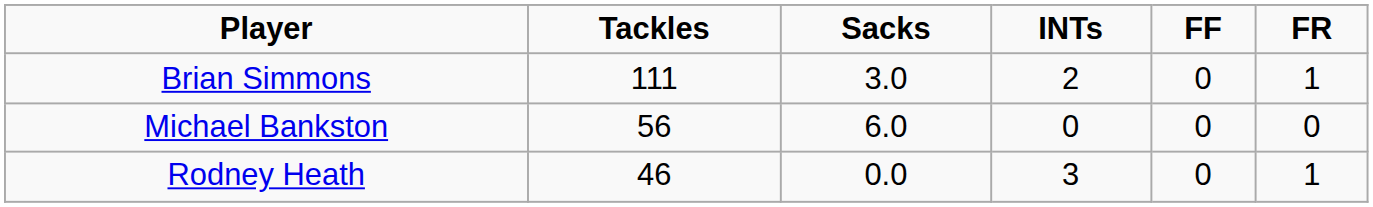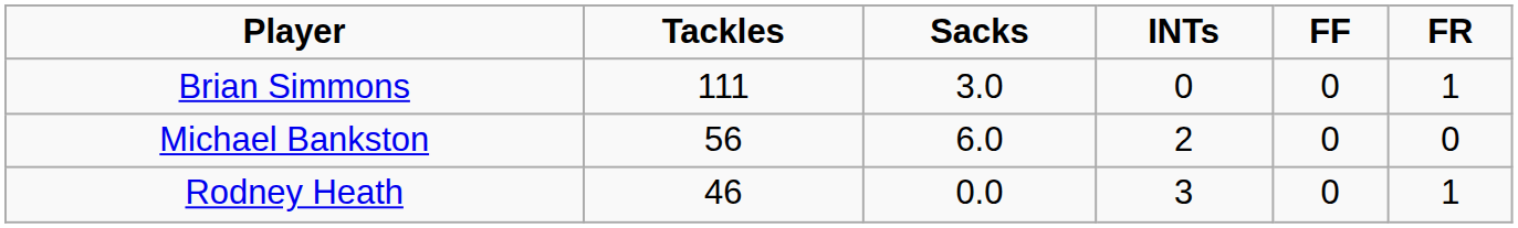Brian Simmons | INTs: 2 -> 0
Michael Bankston | INTs: 0 -> 2
